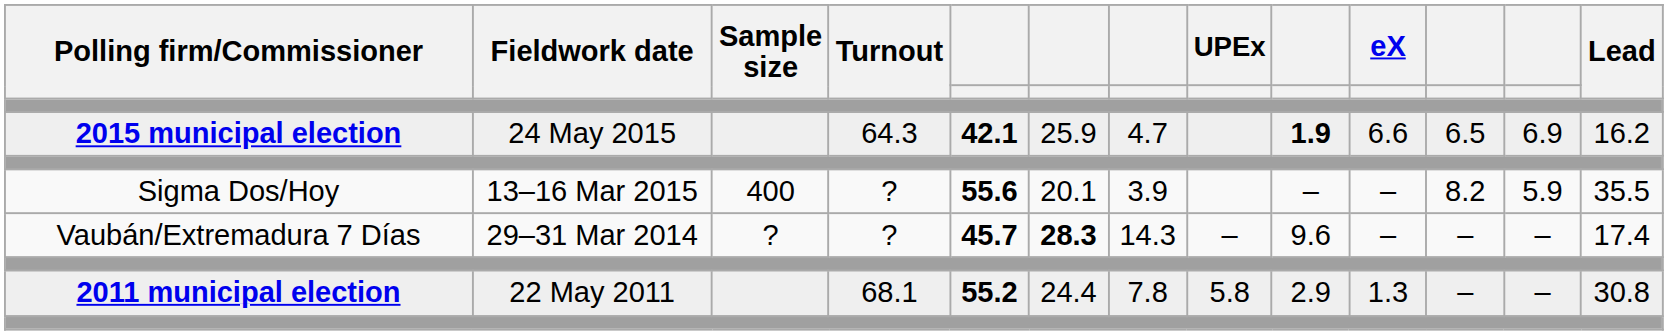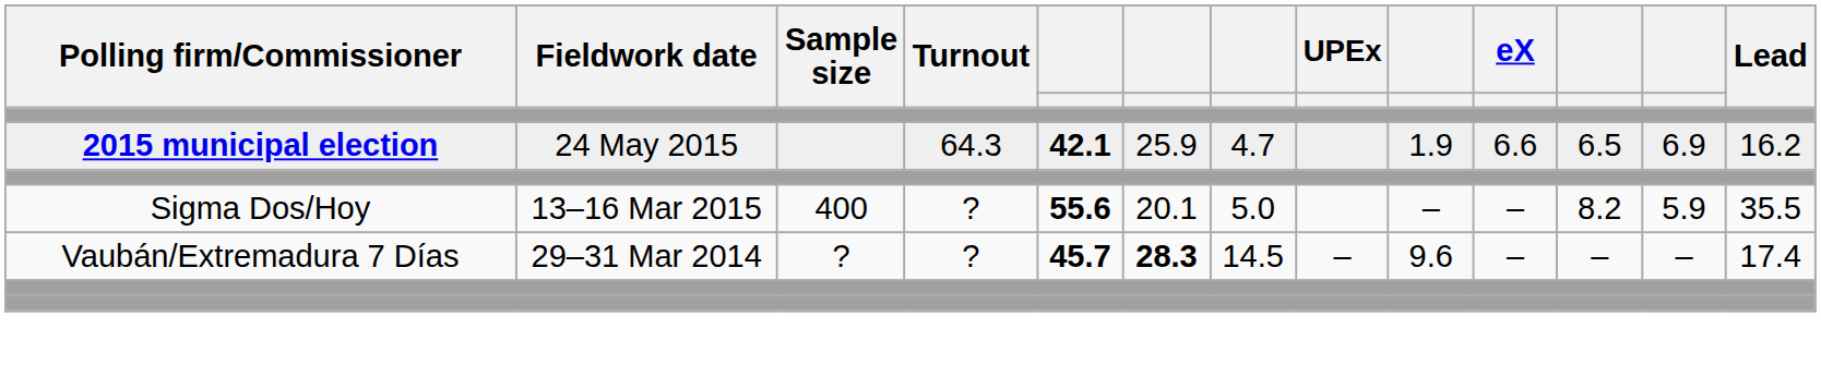2015 municipal election | column 9: bold -> normal
Sigma Dos/Hoy | column 7: 3.9 -> 5.0
Vaubán/Extremadura 7 Días | column 7: 14.3 -> 14.5
- row: 2011 municipal election | 22 May 2011 | 68.1 | 55.2 | 24.4 | 7.8 | 5.8 | 2.9 | 1.3 | – | – | 30.8
